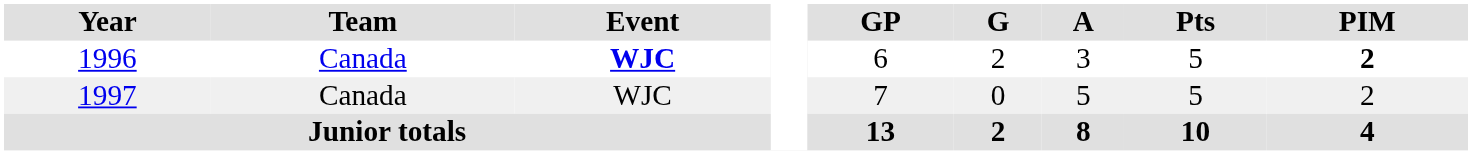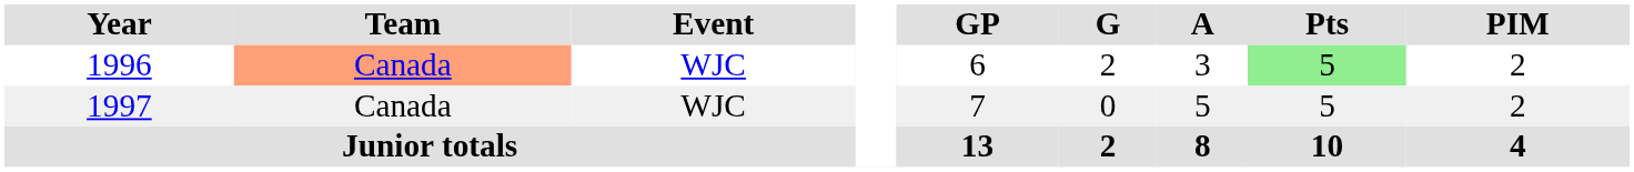1996 | Team: no background -> lightsalmon background
1996 | Event: bold -> normal
1996 | Pts: no background -> lightgreen background
1996 | PIM: bold -> normal
